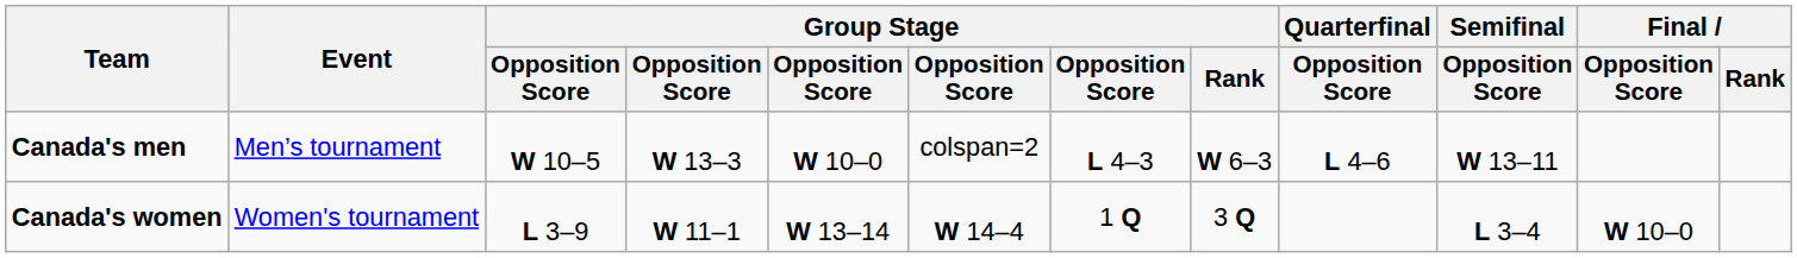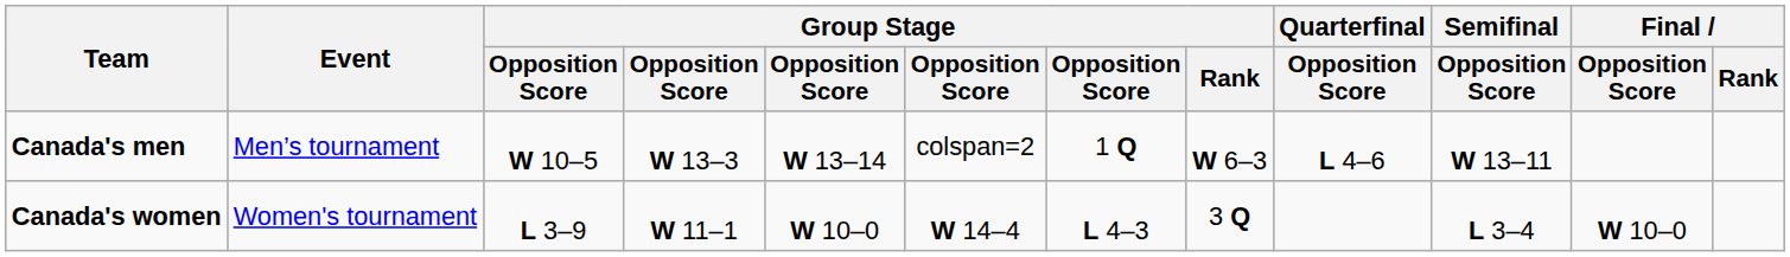Canada's men | column 5: W 10–0 -> W 13–14
Canada's men | column 7: L 4–3 -> 1 Q
Canada's women | column 5: W 13–14 -> W 10–0
Canada's women | column 7: 1 Q -> L 4–3
